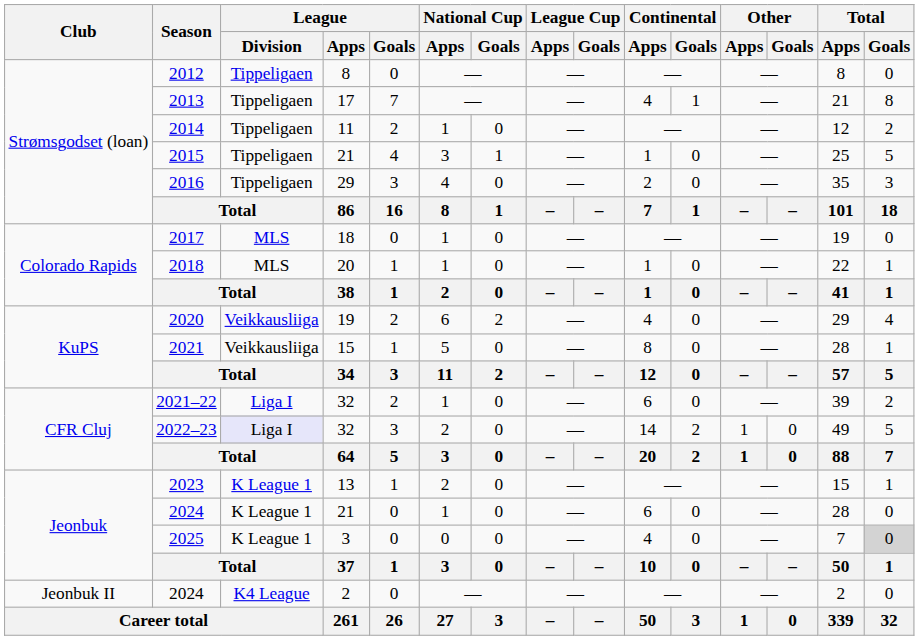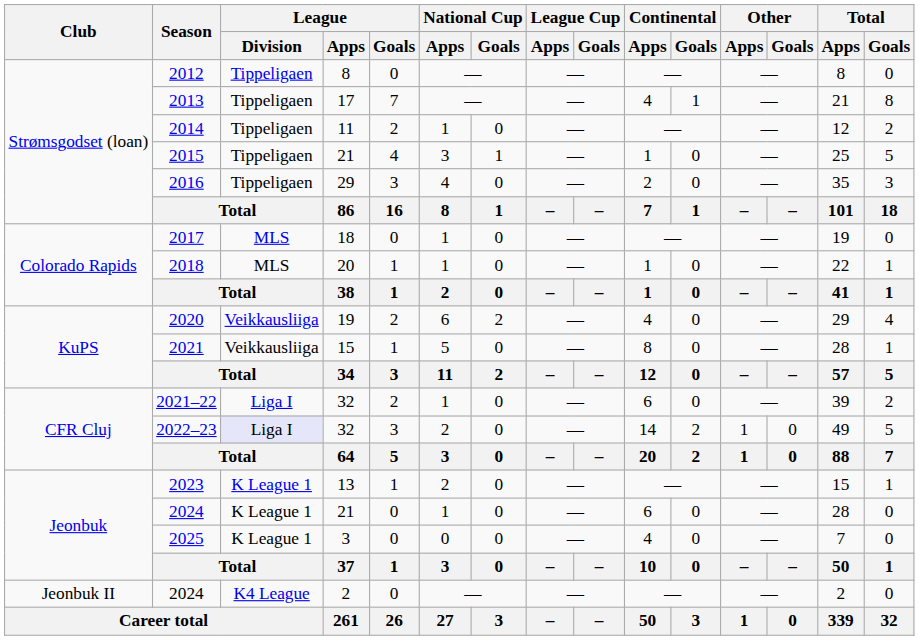2025 | Total / Goals: lightgrey background -> no background
